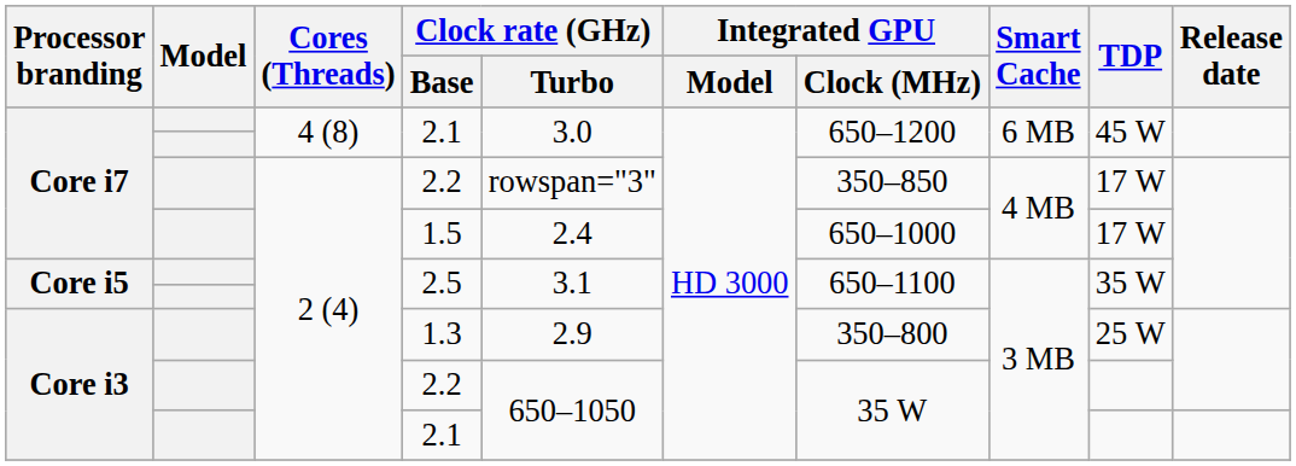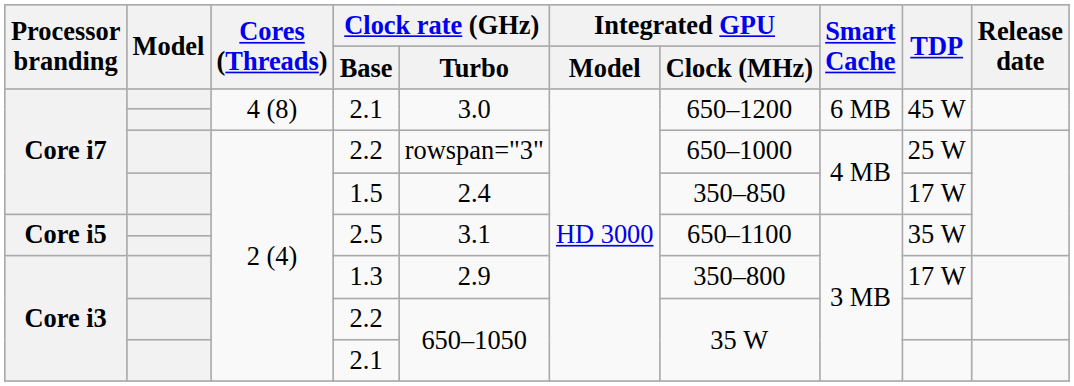Core i7 / 2.2 | Integrated GPU / Clock (MHz): 350–850 -> 650–1000
Core i7 / 2.2 | TDP: 17 W -> 25 W
1.5 | Integrated GPU / Clock (MHz): 650–1000 -> 350–850
1.3 | TDP: 25 W -> 17 W
